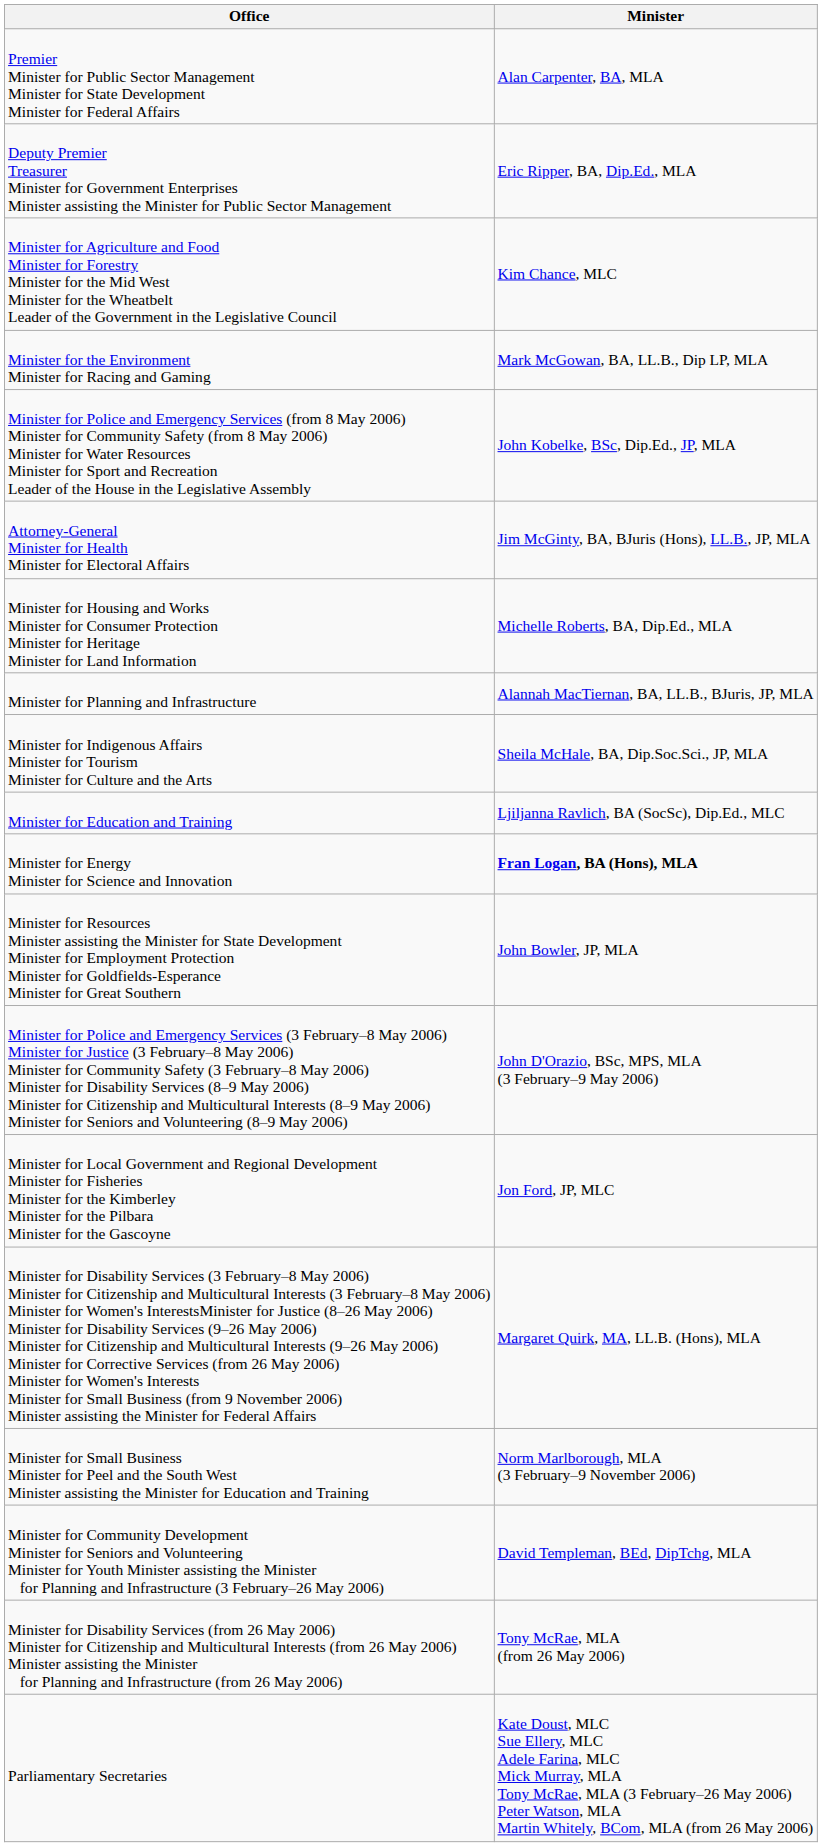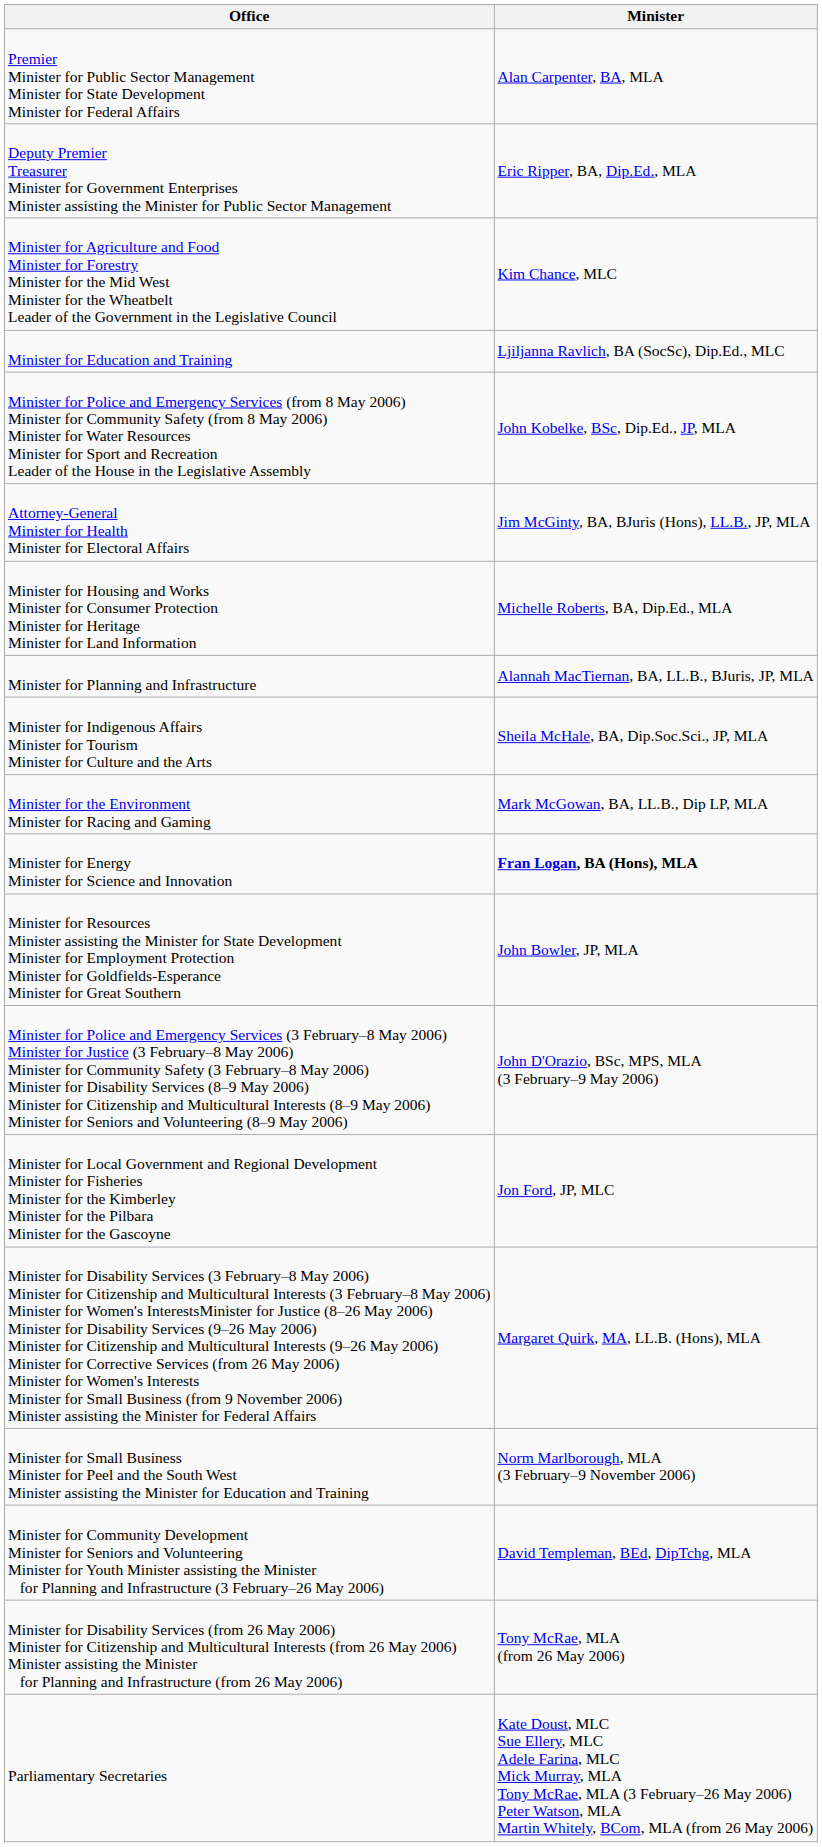rows swapped: Minister for Education and Training <-> Minister for the Environment Minister for Racing and Gaming
